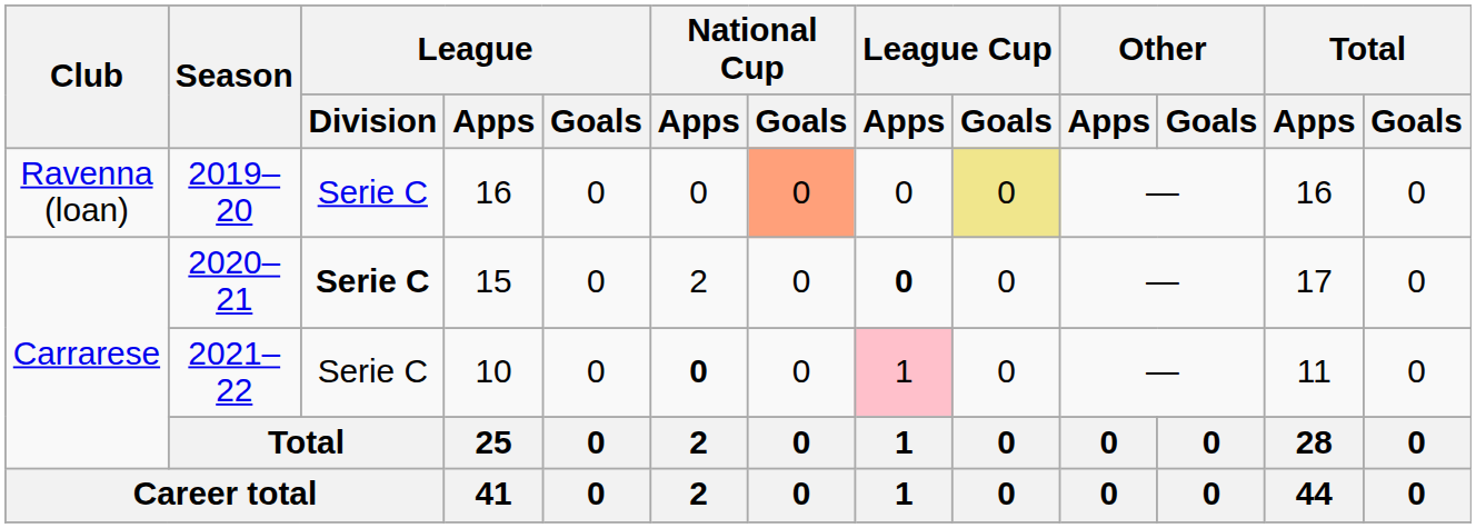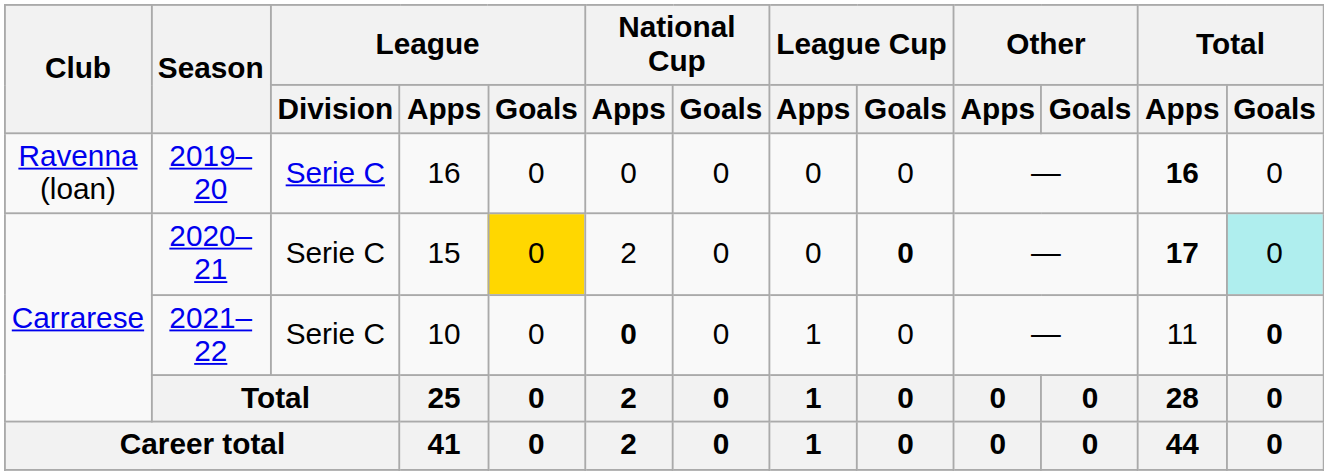2019–20 | National Cup / Goals: lightsalmon background -> no background
2019–20 | League Cup / Goals: khaki background -> no background
2019–20 | Total / Apps: normal -> bold
2020–21 | League / Division: bold -> normal
2020–21 | League / Goals: no background -> gold background
2020–21 | League Cup / Apps: bold -> normal
2020–21 | League Cup / Goals: normal -> bold
2020–21 | Total / Apps: normal -> bold
2020–21 | Total / Goals: no background -> paleturquoise background
2021–22 | League Cup / Apps: pink background -> no background
2021–22 | Total / Goals: normal -> bold
